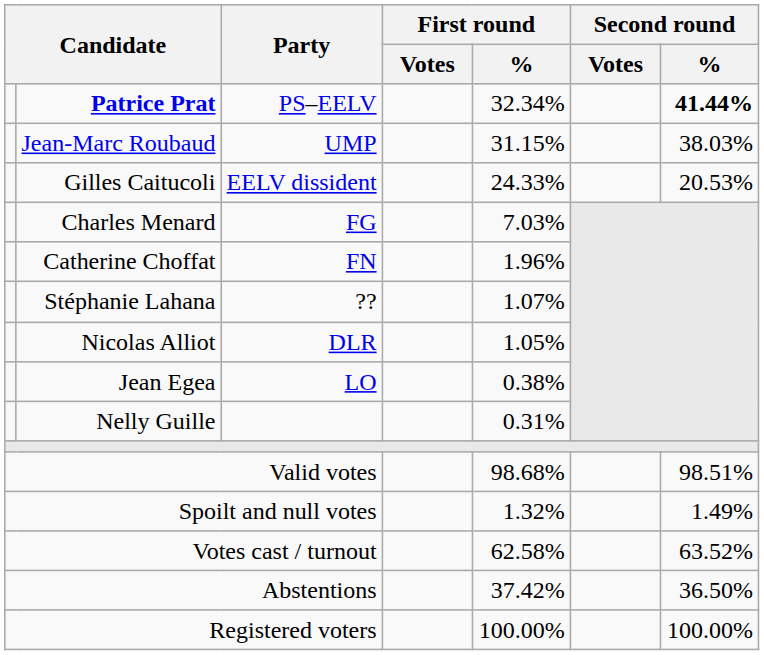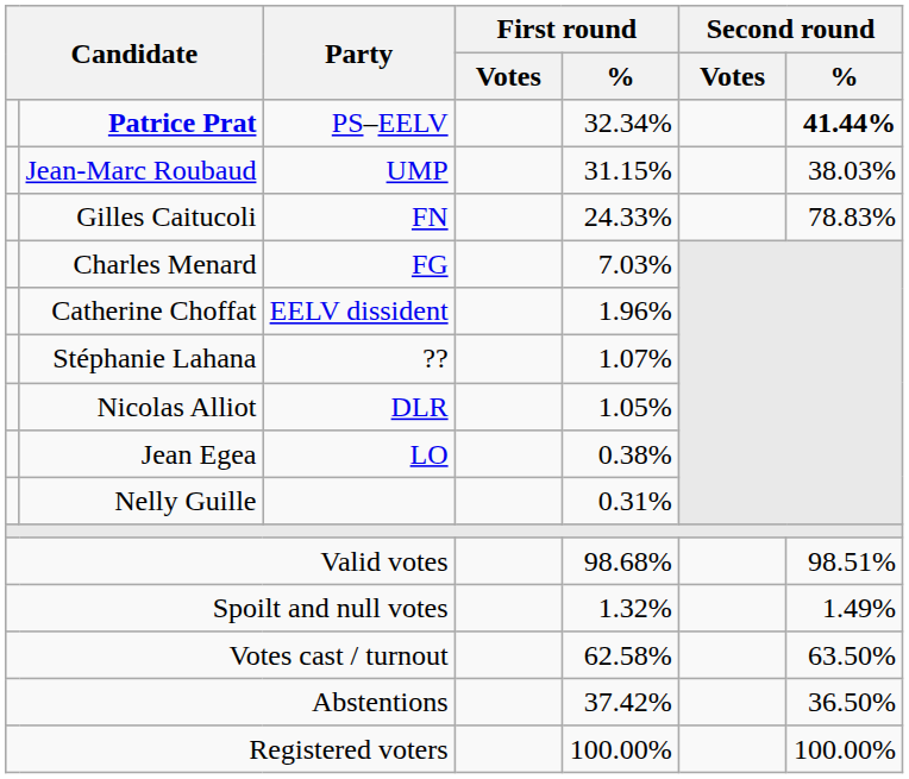Gilles Caitucoli | Party: EELV dissident -> FN
Gilles Caitucoli | Second round / %: 20.53% -> 78.83%
Catherine Choffat | Party: FN -> EELV dissident
Votes cast / turnout | Second round / %: 63.52% -> 63.50%
